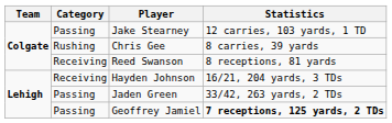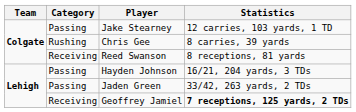Hayden Johnson | Category: Receiving -> Passing
Geoffrey Jamiel | Category: Passing -> Receiving
